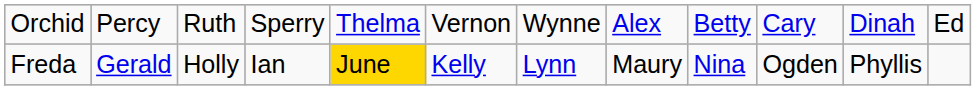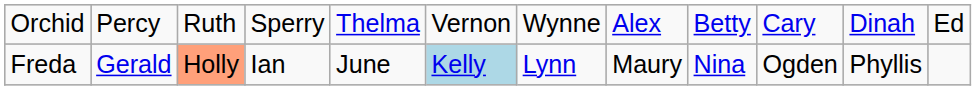Freda | column 3: no background -> lightsalmon background
Freda | column 5: gold background -> no background
Freda | column 6: no background -> lightblue background
